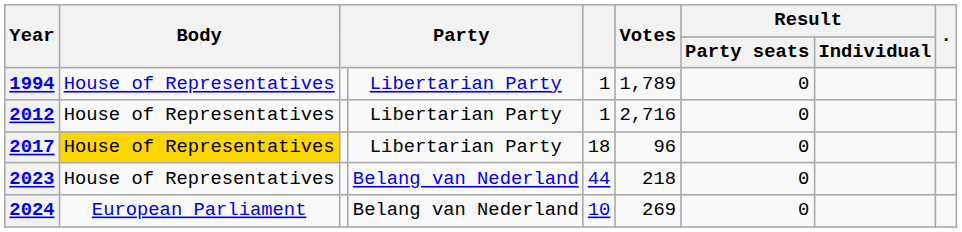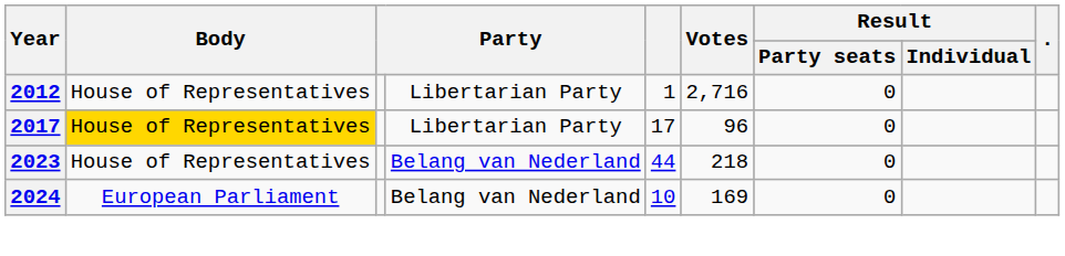- row: 1994 | House of Representatives | Libertarian Party | 1 | 1,789 | 0
2017 | column 5: 18 -> 17
2024 | Votes: 269 -> 169
